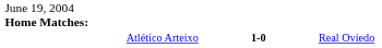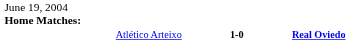Atlético Arteixo | column 3: normal -> bold
